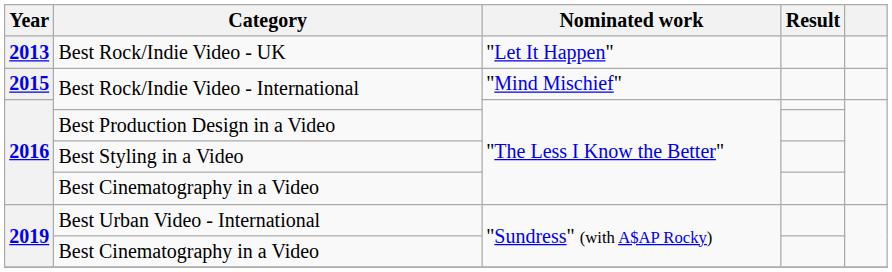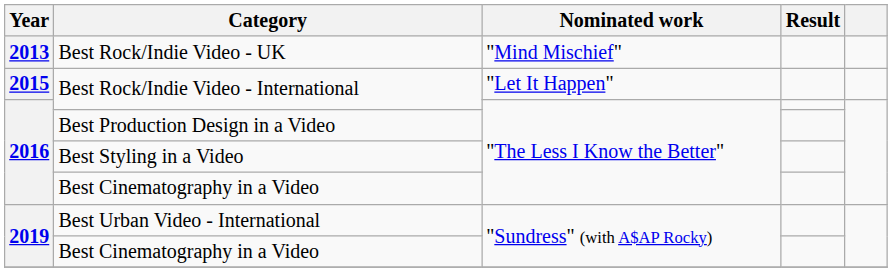Best Rock/Indie Video - UK | Nominated work: "Let It Happen" -> "Mind Mischief"
2015 / Best Rock/Indie Video - International | Nominated work: "Mind Mischief" -> "Let It Happen"
